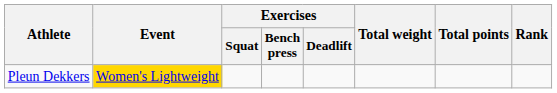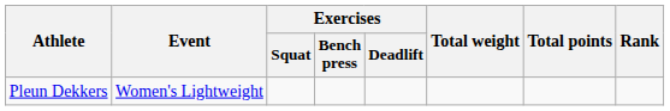Pleun Dekkers | Event: gold background -> no background
